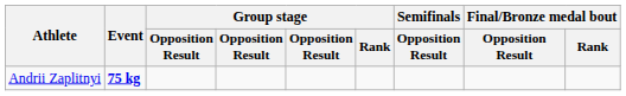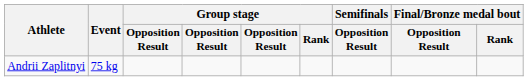Andrii Zaplitnyi | Event: bold -> normal
